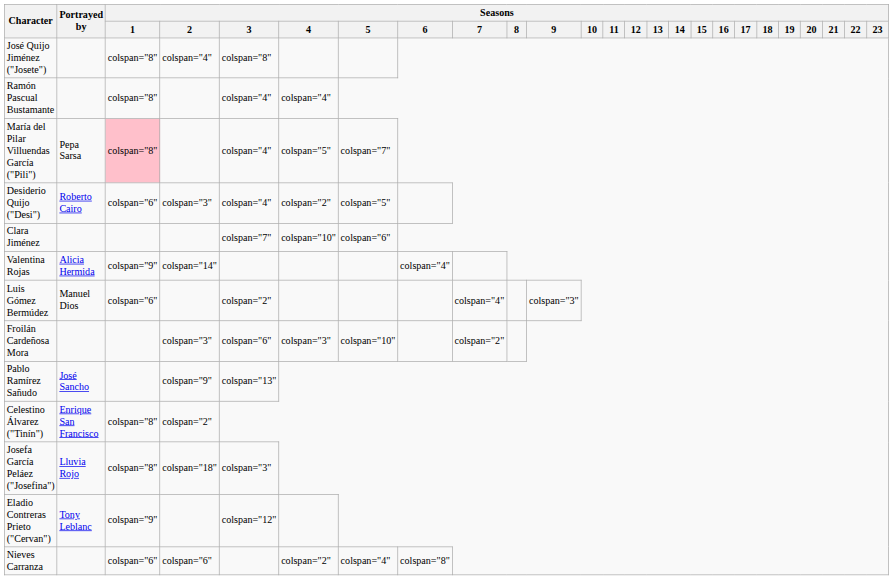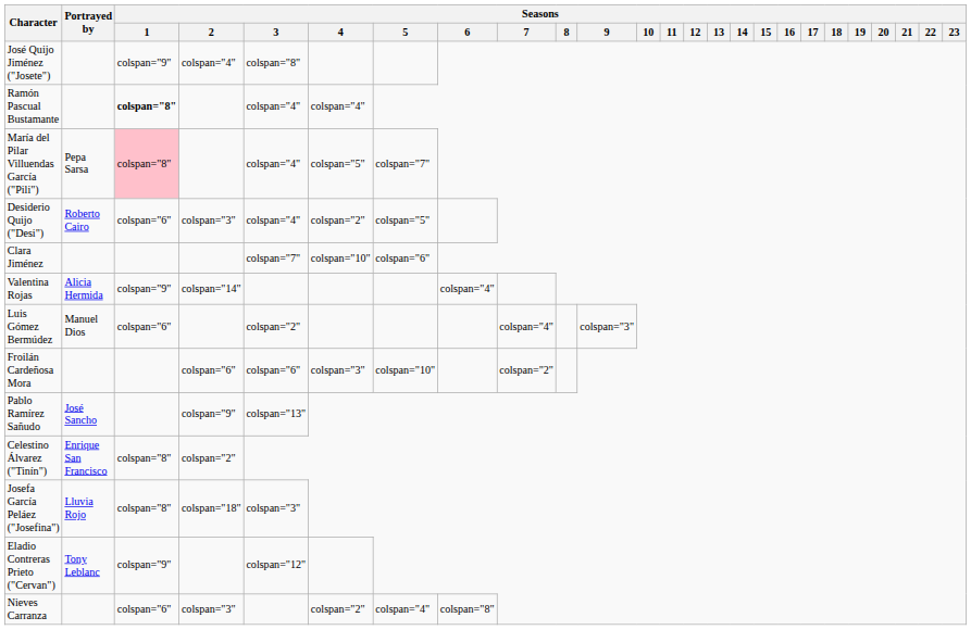José Quijo Jiménez ("Josete") | Seasons / 1: colspan="8" -> colspan="9"
Ramón Pascual Bustamante | Seasons / 1: normal -> bold
Froilán Cardeñosa Mora | Seasons / 2: colspan="3" -> colspan="6"
Nieves Carranza | Seasons / 2: colspan="6" -> colspan="3"
